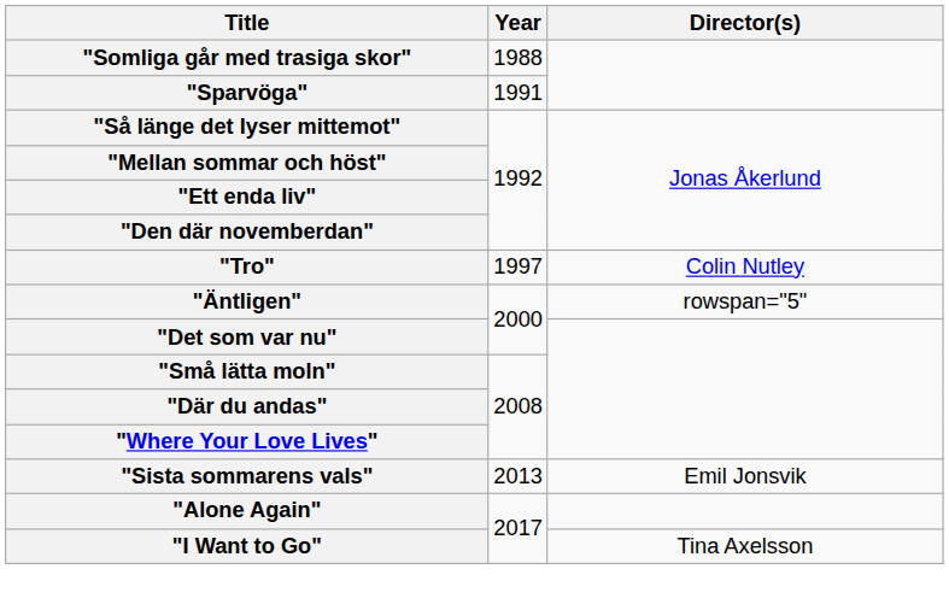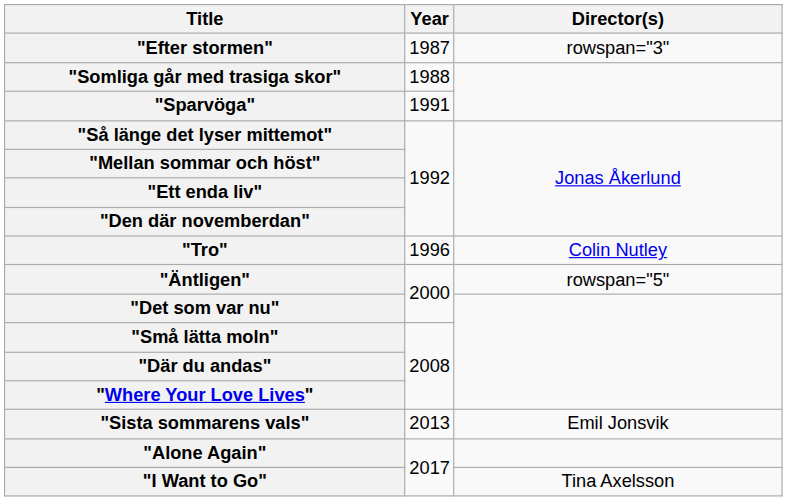+ row: "Efter stormen" | 1987 | rowspan="3"
"Tro" | Year: 1997 -> 1996
